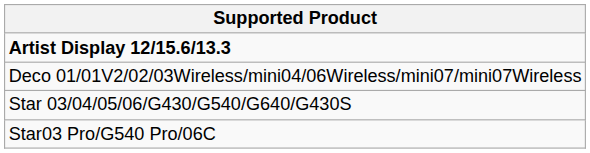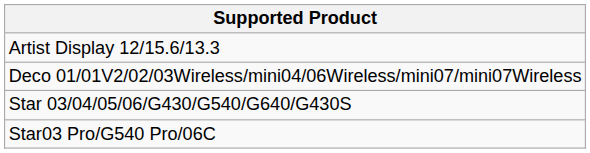row 2 | column 1: bold -> normal
